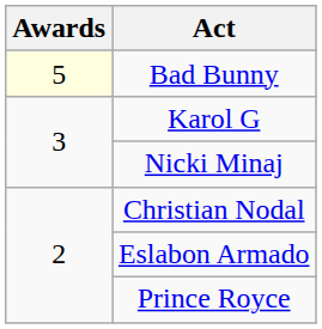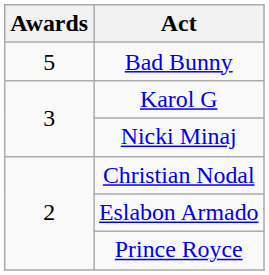Bad Bunny | Awards: lightyellow background -> no background
